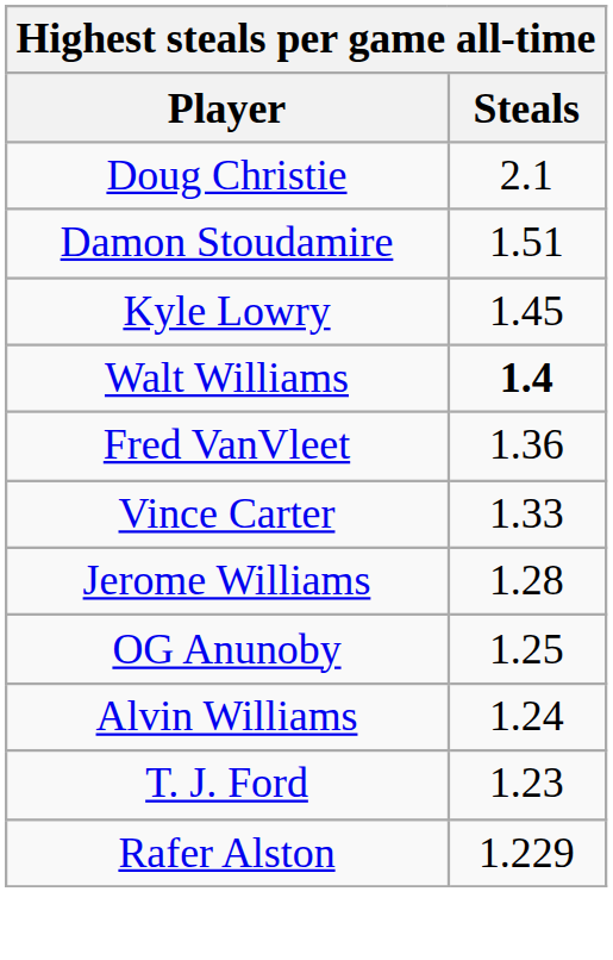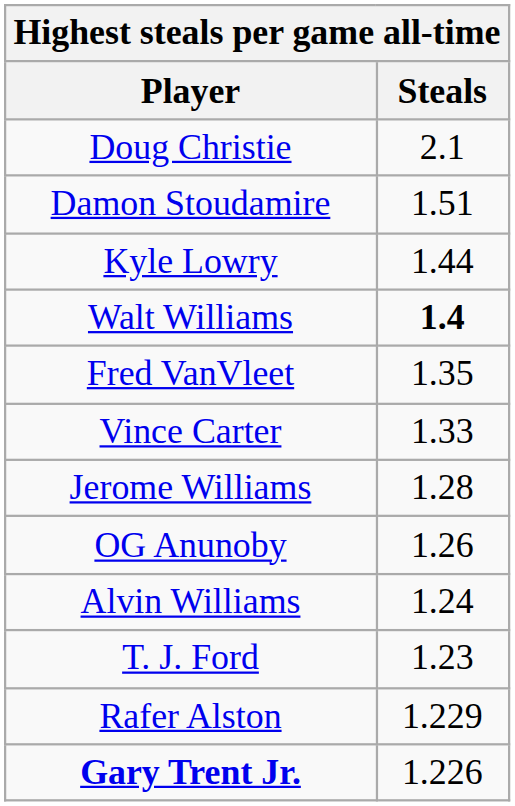Kyle Lowry | Steals: 1.45 -> 1.44
Fred VanVleet | Steals: 1.36 -> 1.35
OG Anunoby | Steals: 1.25 -> 1.26
+ row: Gary Trent Jr. | 1.226
